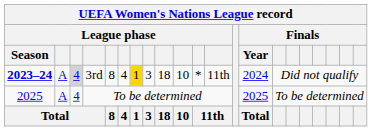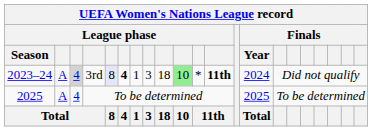3rd | League phase / Season: bold -> normal
3rd | column 5: no background -> lavender background
3rd | column 6: normal -> bold
3rd | column 7: gold background -> no background
3rd | column 10: no background -> lightgreen background
3rd | column 12: normal -> bold
